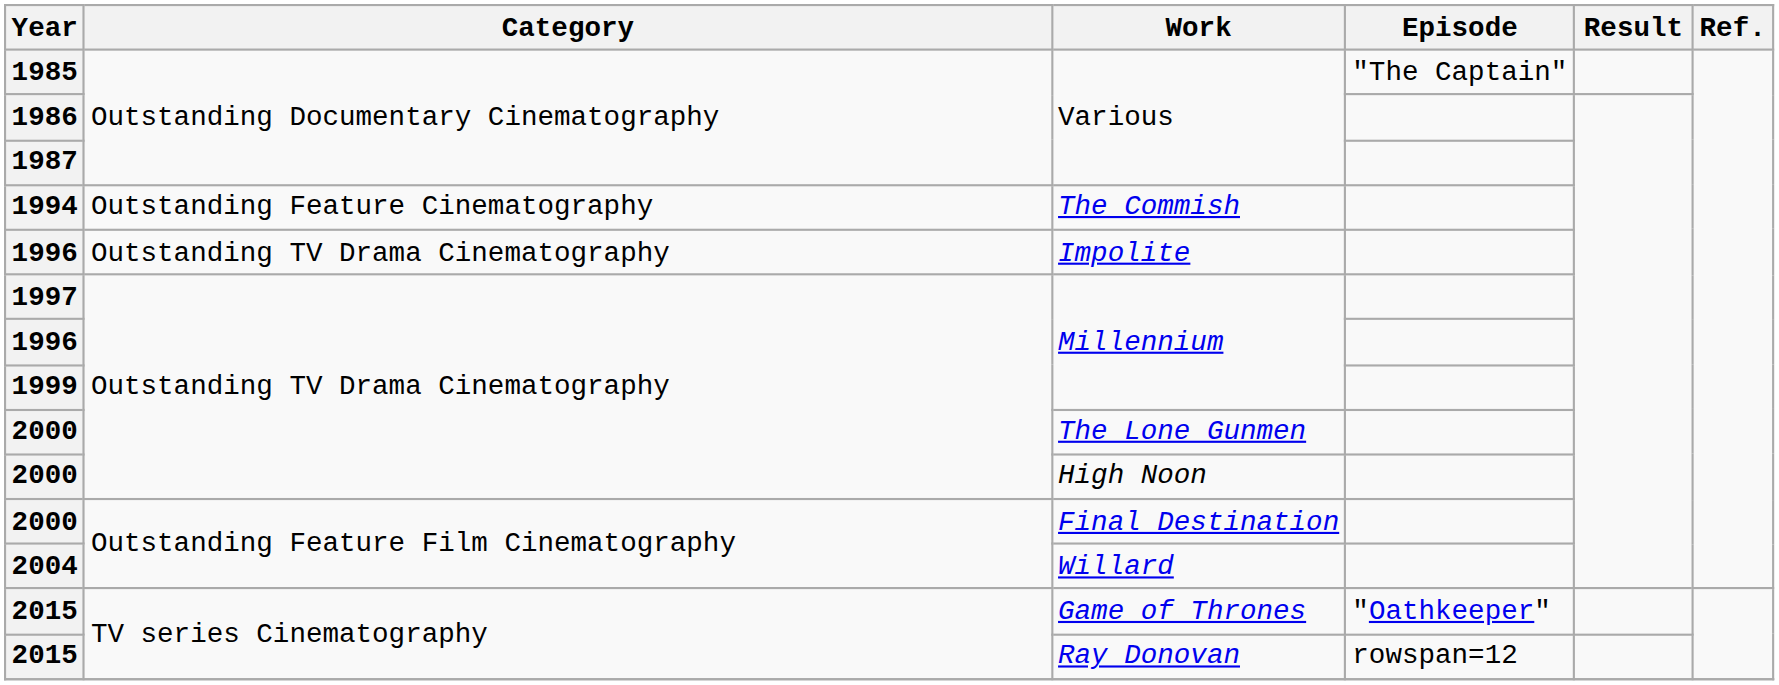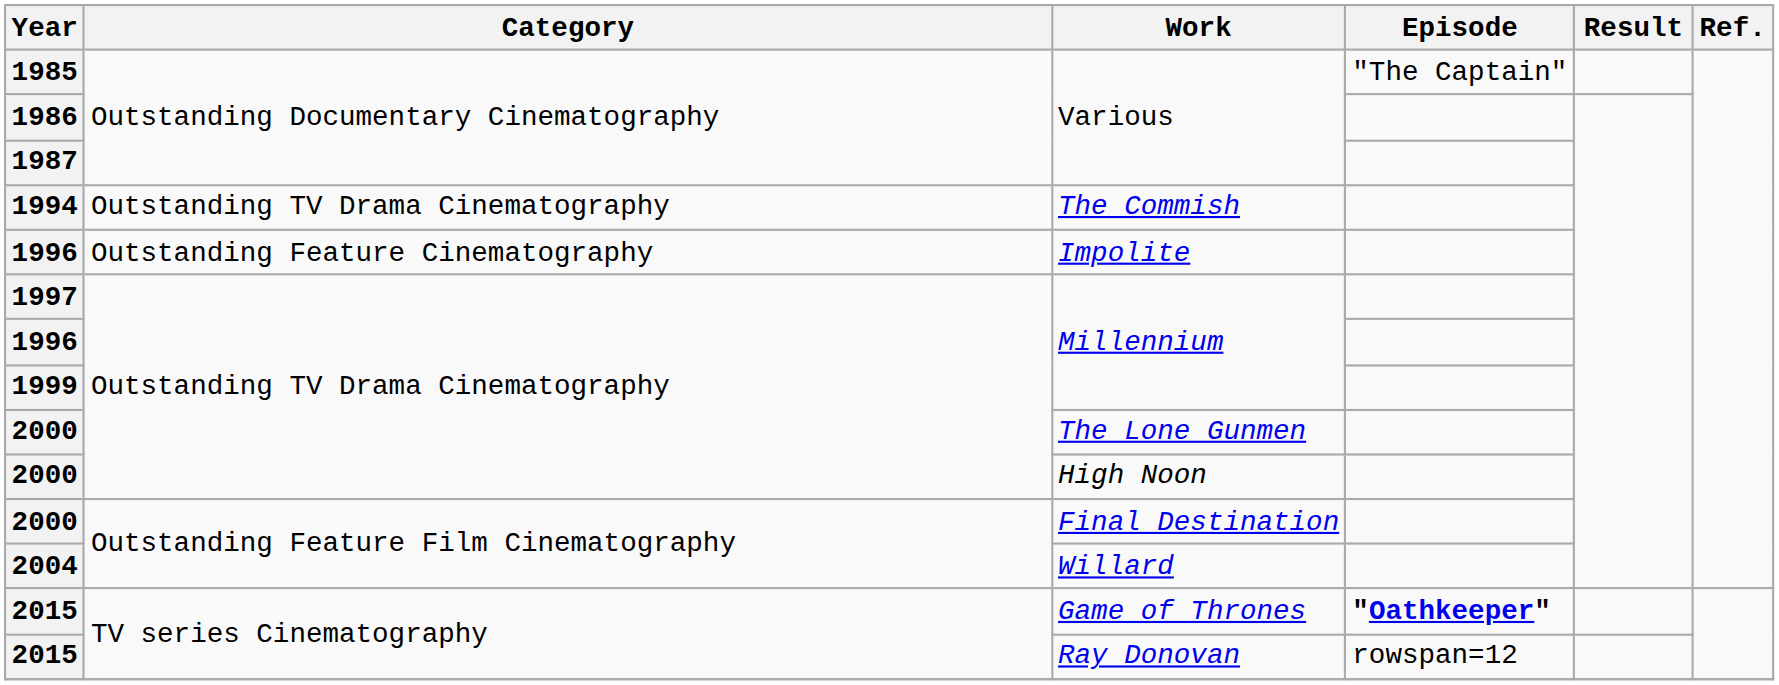1994 | Category: Outstanding Feature Cinematography -> Outstanding TV Drama Cinematography
1996 / Impolite | Category: Outstanding TV Drama Cinematography -> Outstanding Feature Cinematography
2015 / Game of Thrones | Episode: normal -> bold
